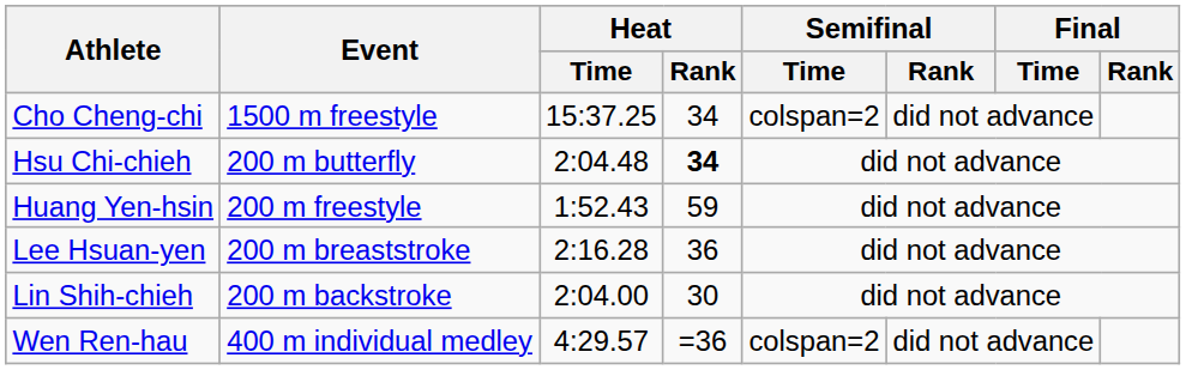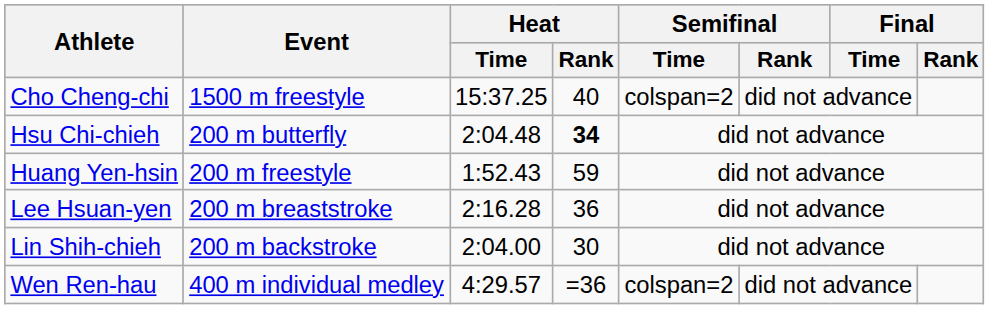Cho Cheng-chi | Heat / Rank: 34 -> 40
